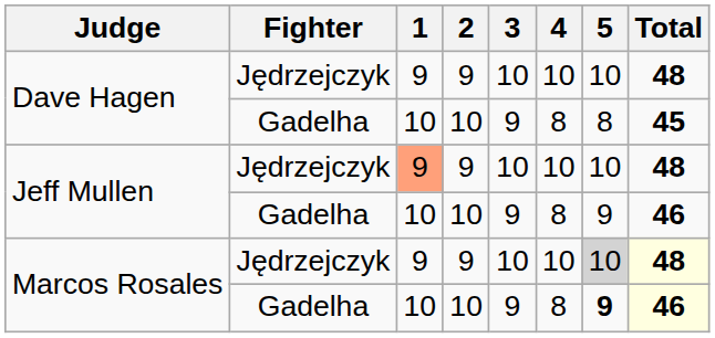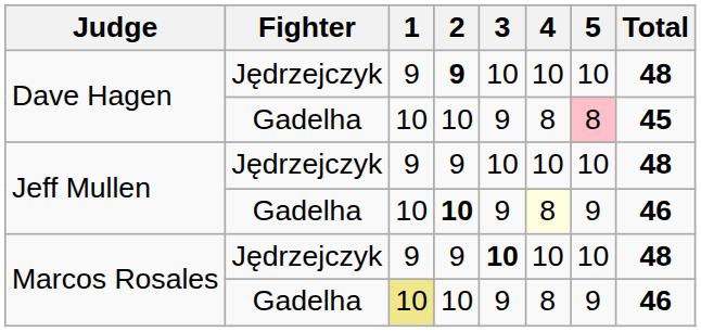Dave Hagen / Jędrzejczyk | 2: normal -> bold
Dave Hagen / Gadelha | 5: no background -> pink background
Jeff Mullen / Jędrzejczyk | 1: lightsalmon background -> no background
Jeff Mullen / Gadelha | 2: normal -> bold
Jeff Mullen / Gadelha | 4: no background -> lightyellow background
Marcos Rosales / Jędrzejczyk | 3: normal -> bold
Marcos Rosales / Jędrzejczyk | 5: lightgrey background -> no background
Marcos Rosales / Jędrzejczyk | Total: lightyellow background -> no background
Marcos Rosales / Gadelha | 1: no background -> khaki background
Marcos Rosales / Gadelha | 5: bold -> normal
Marcos Rosales / Gadelha | Total: lightyellow background -> no background
